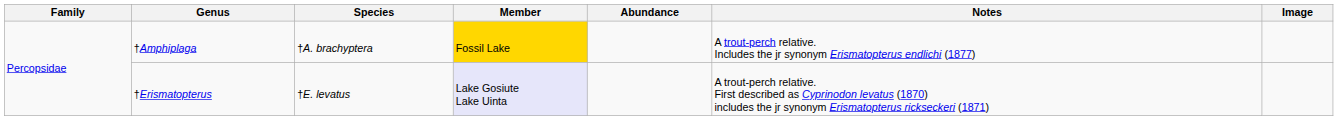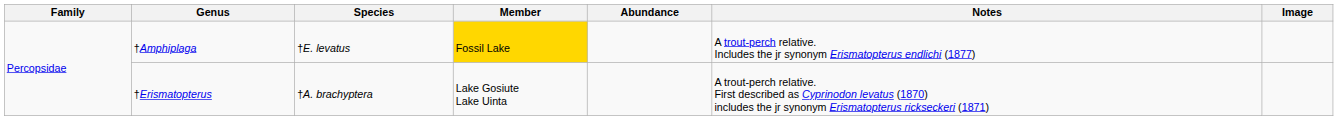†Amphiplaga | Species: †A. brachyptera -> †E. levatus
†Erismatopterus | Species: †E. levatus -> †A. brachyptera
†Erismatopterus | Member: lavender background -> no background
